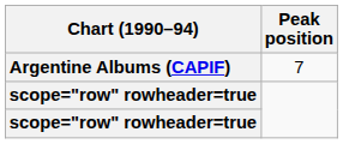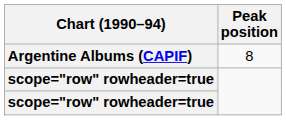Argentine Albums (CAPIF) | Peak position: 7 -> 8
